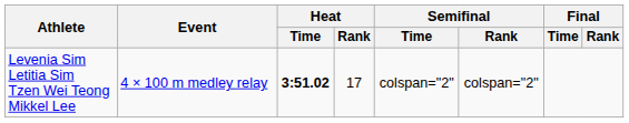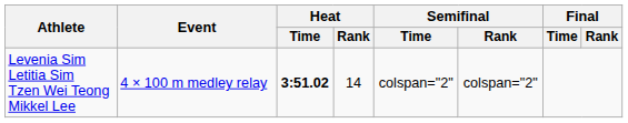Levenia Sim Letitia Sim Tzen Wei Teong Mikkel Lee | Heat / Rank: 17 -> 14
